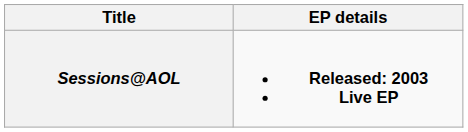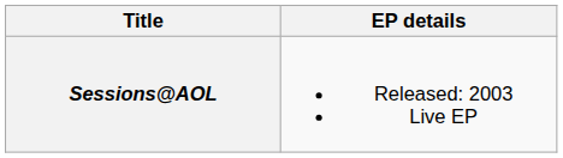Sessions@AOL | EP details: bold -> normal
